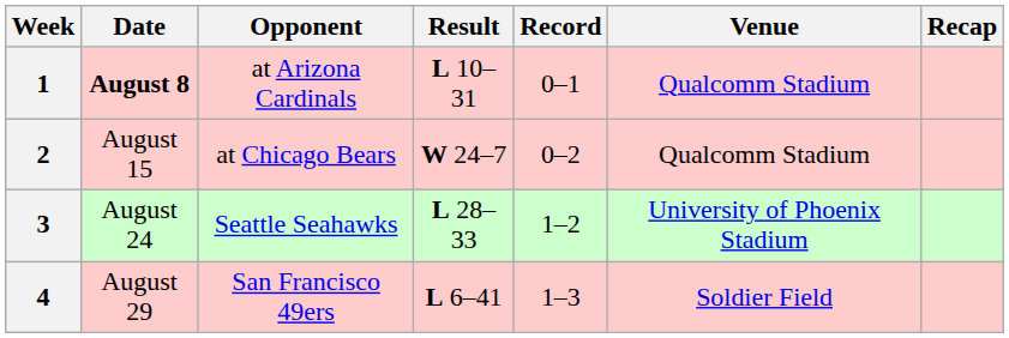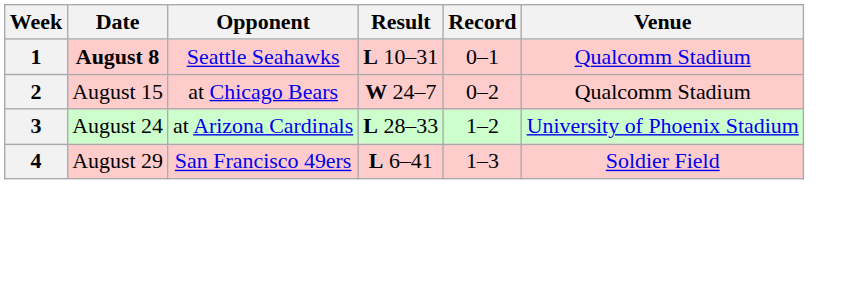- column: Recap
1 | Opponent: at Arizona Cardinals -> Seattle Seahawks
3 | Opponent: Seattle Seahawks -> at Arizona Cardinals
